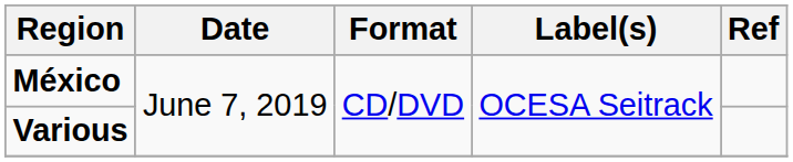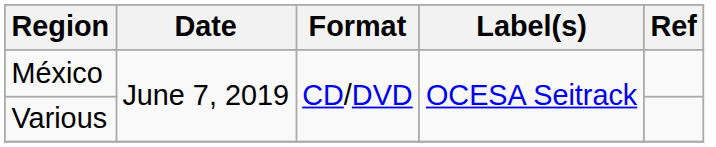México | Region: bold -> normal
Various | Region: bold -> normal
